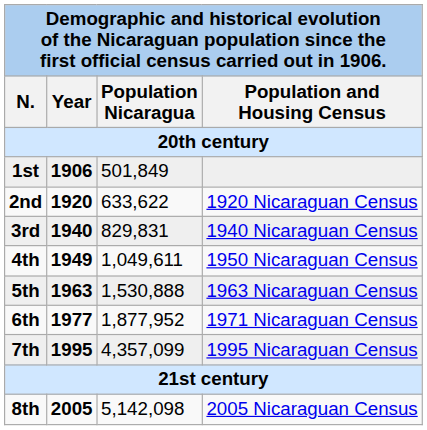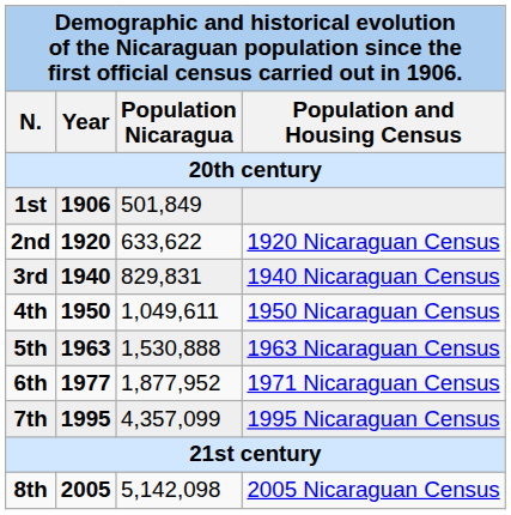4th | Year: 1949 -> 1950
